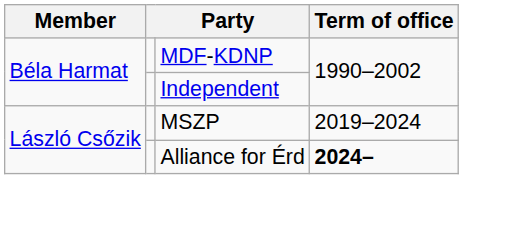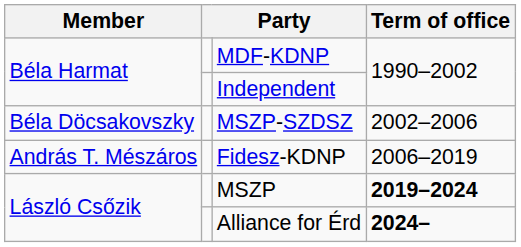+ row: Béla Döcsakovszky | MSZP-SZDSZ | 2002–2006
+ row: András T. Mészáros | Fidesz-KDNP | 2006–2019
MSZP | Term of office: normal -> bold
